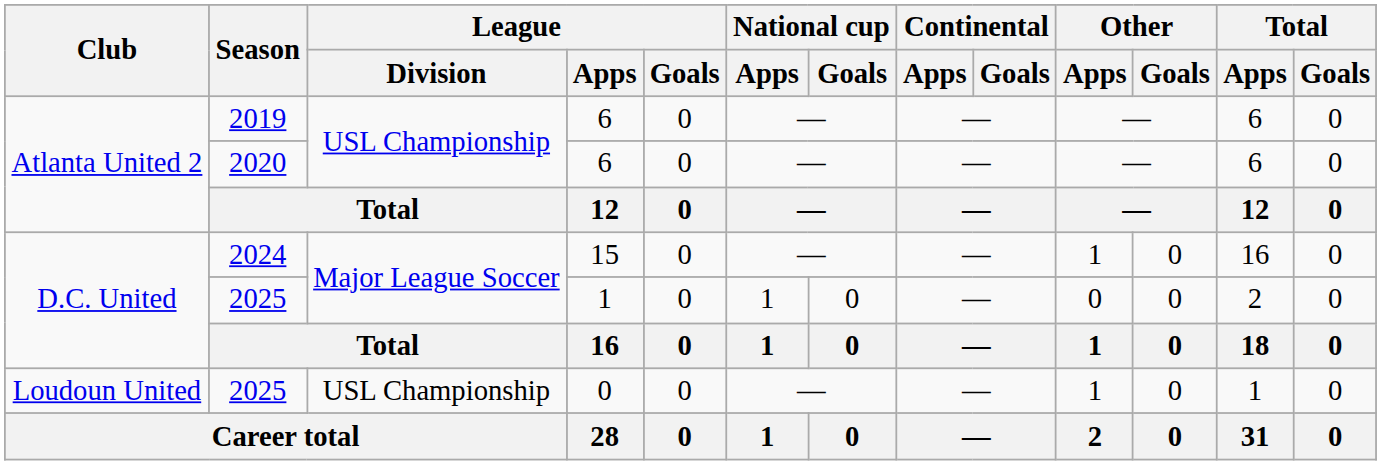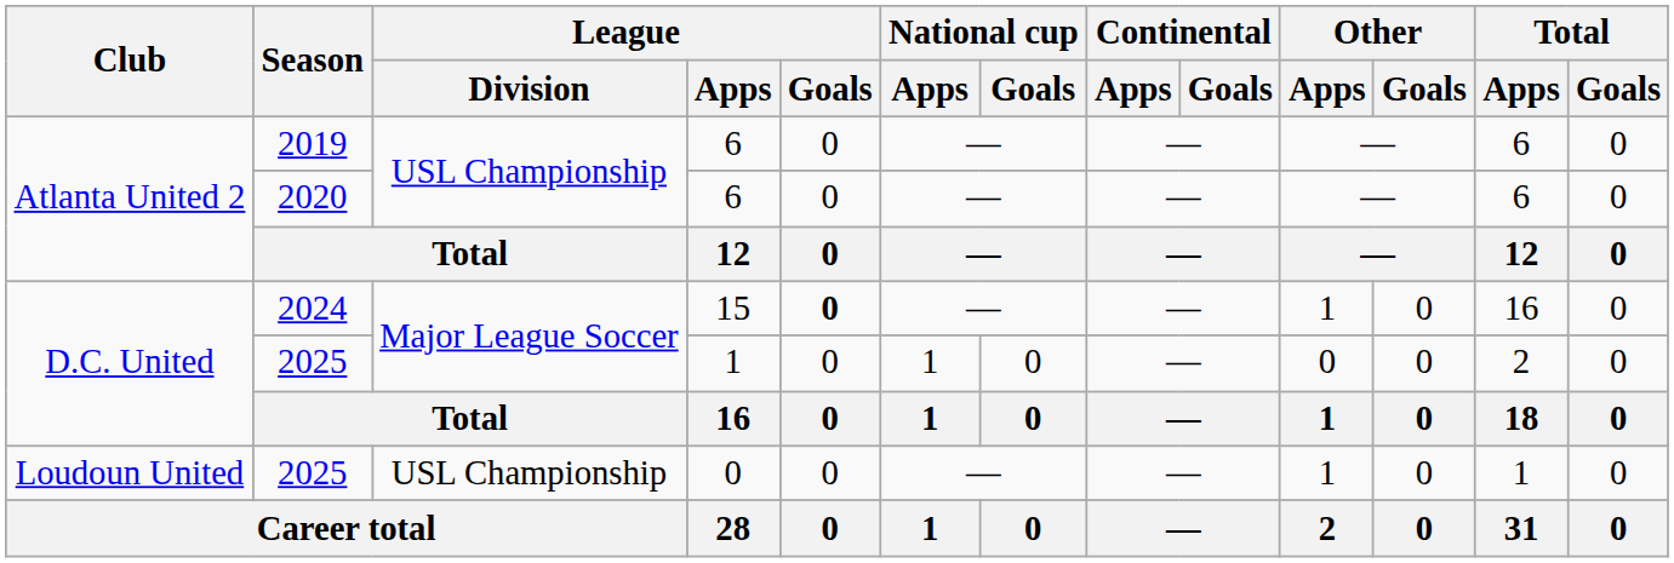2024 | League / Goals: normal -> bold
